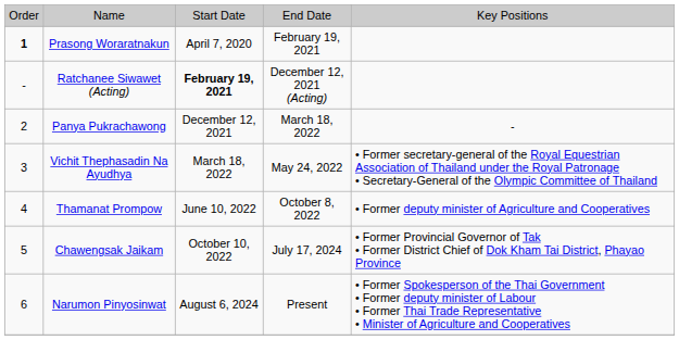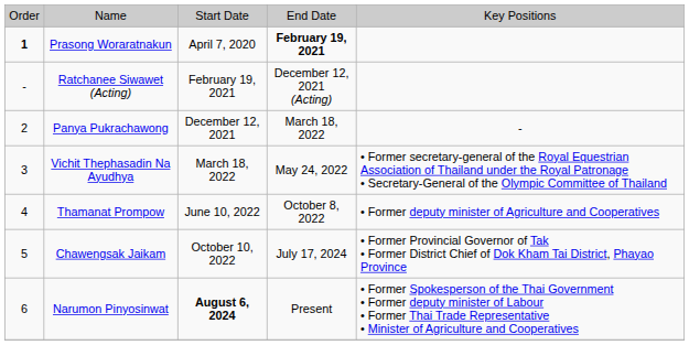Prasong Woraratnakun | column 4: normal -> bold
Ratchanee Siwawet (Acting) | column 3: bold -> normal
Narumon Pinyosinwat | column 3: normal -> bold
